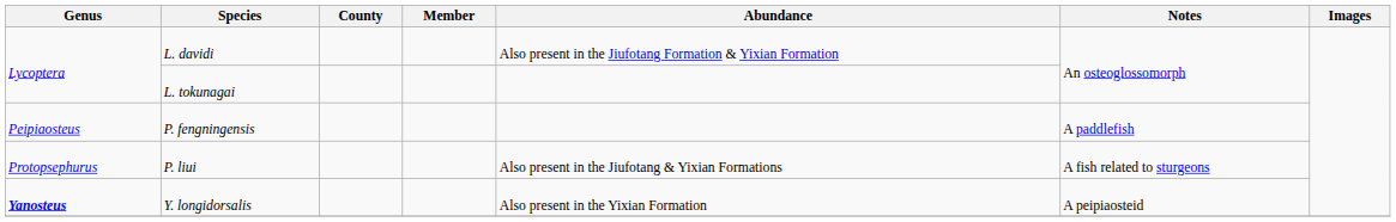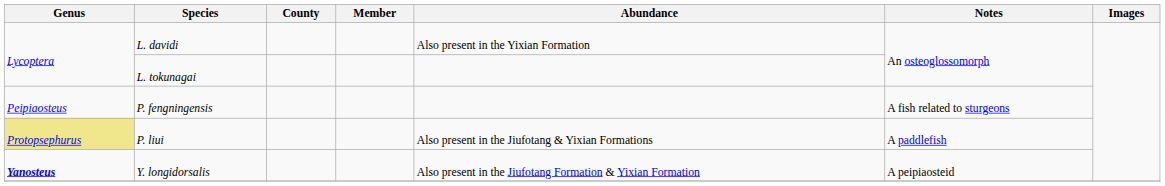L. davidi | Abundance: Also present in the Jiufotang Formation & Yixian Formation -> Also present in the Yixian Formation
P. fengningensis | Notes: A paddlefish -> A fish related to sturgeons
P. liui | Genus: no background -> khaki background
P. liui | Notes: A fish related to sturgeons -> A paddlefish
Y. longidorsalis | Abundance: Also present in the Yixian Formation -> Also present in the Jiufotang Formation & Yixian Formation
